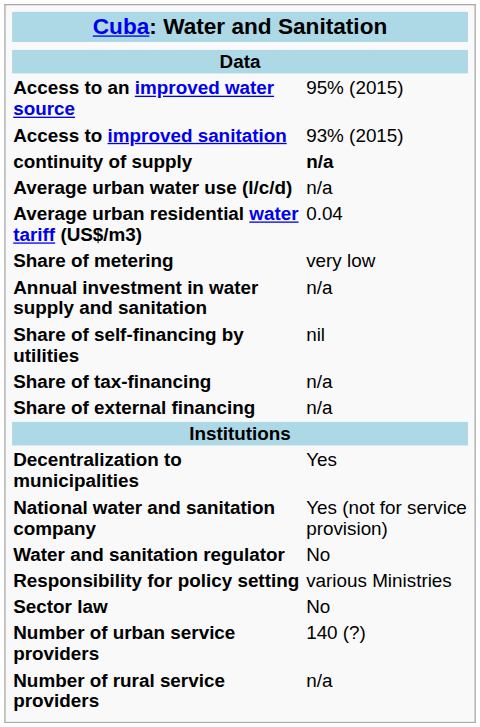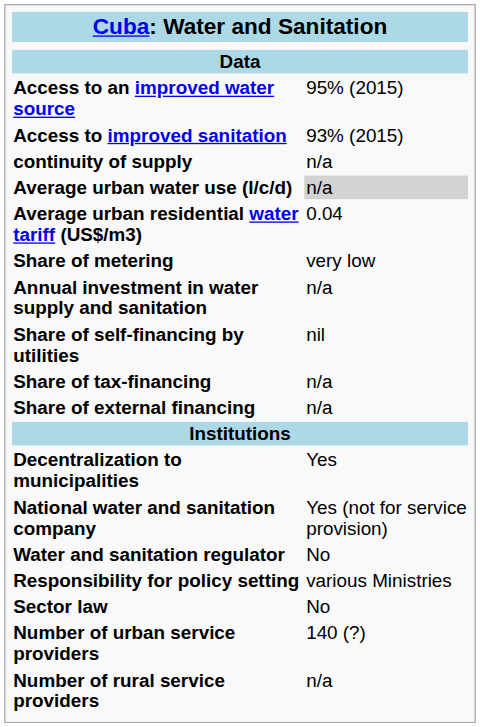continuity of supply | column 2: bold -> normal
Average urban water use (l/c/d) | column 2: no background -> lightgrey background
